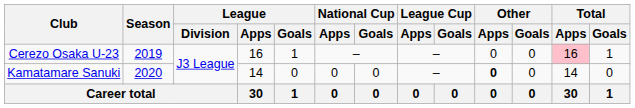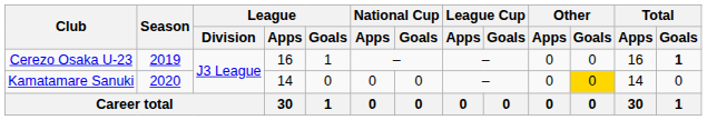Cerezo Osaka U-23 | Total / Apps: pink background -> no background
Cerezo Osaka U-23 | Total / Goals: normal -> bold
Kamatamare Sanuki | Other / Apps: bold -> normal
Kamatamare Sanuki | Other / Goals: no background -> gold background
